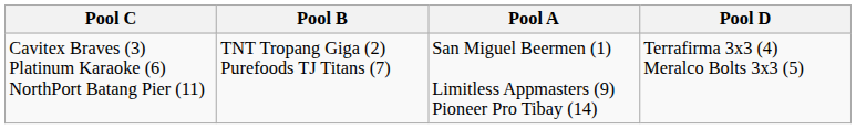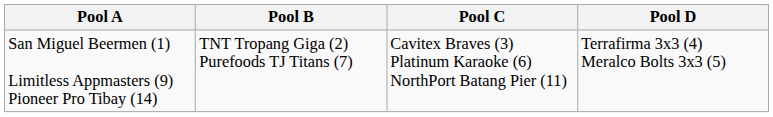columns swapped: Pool A <-> Pool C
